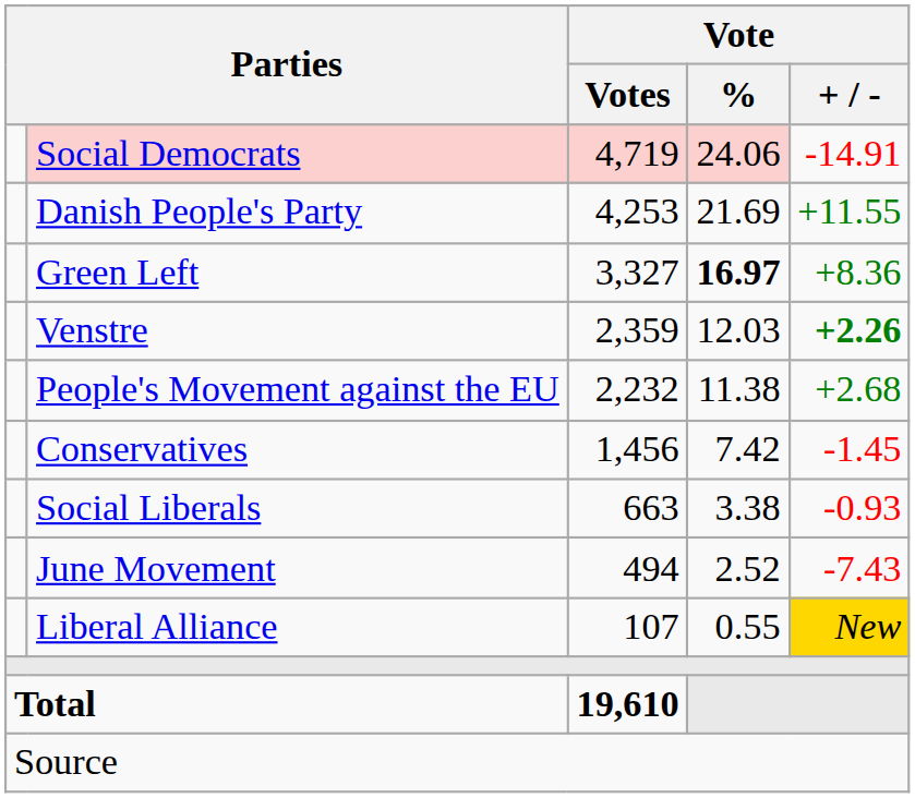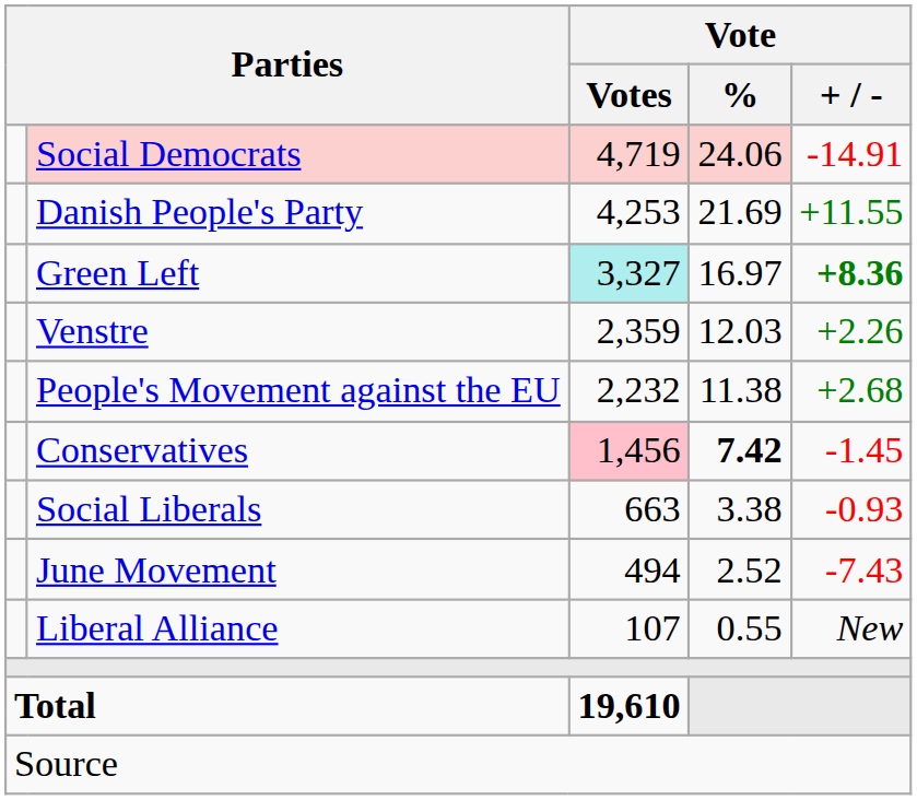Green Left | Vote / Votes: no background -> paleturquoise background
Green Left | Vote / %: bold -> normal
Green Left | Vote / + / -: normal -> bold
Venstre | Vote / + / -: bold -> normal
Conservatives | Vote / Votes: no background -> pink background
Conservatives | Vote / %: normal -> bold
Liberal Alliance | Vote / + / -: gold background -> no background
